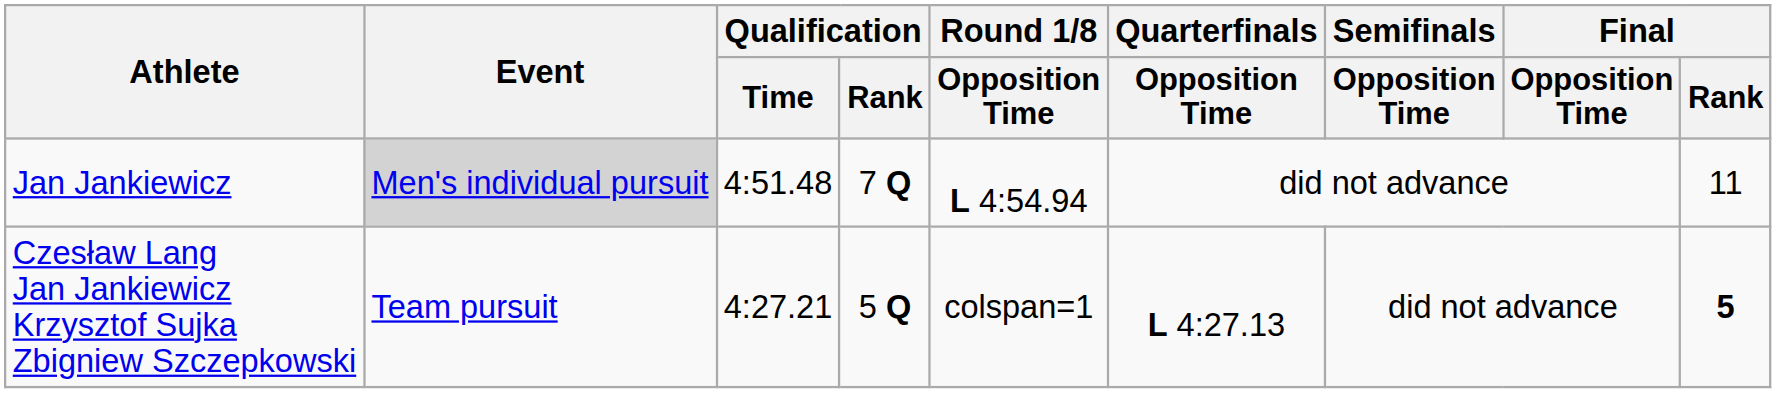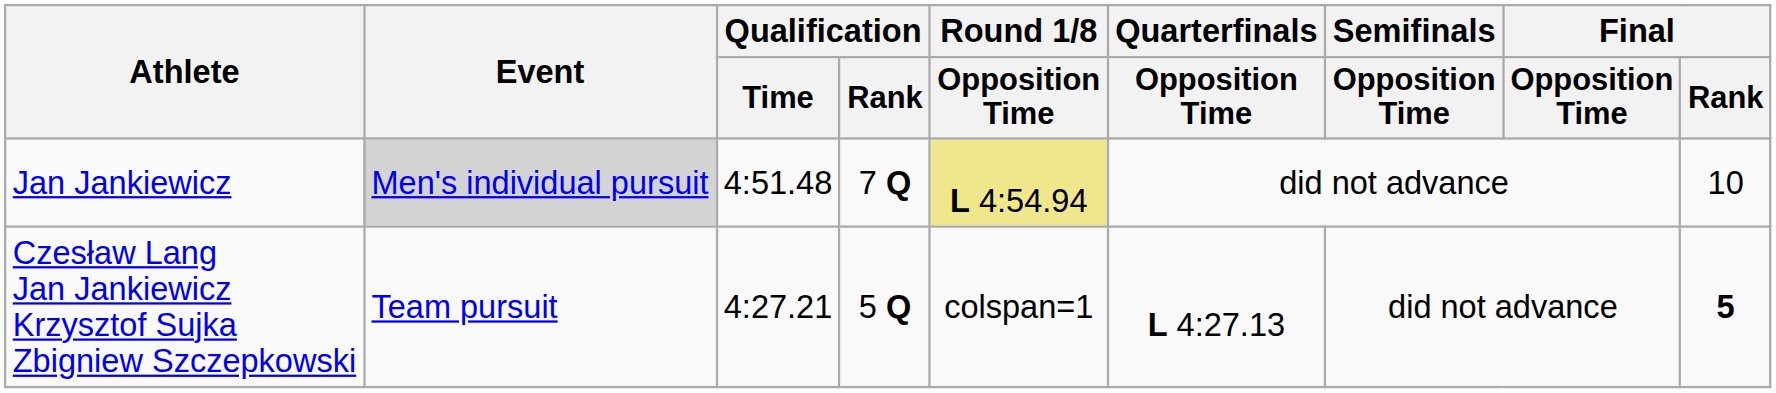Jan Jankiewicz | Round 1/8 / Opposition Time: no background -> khaki background
Jan Jankiewicz | Final / Rank: 11 -> 10
